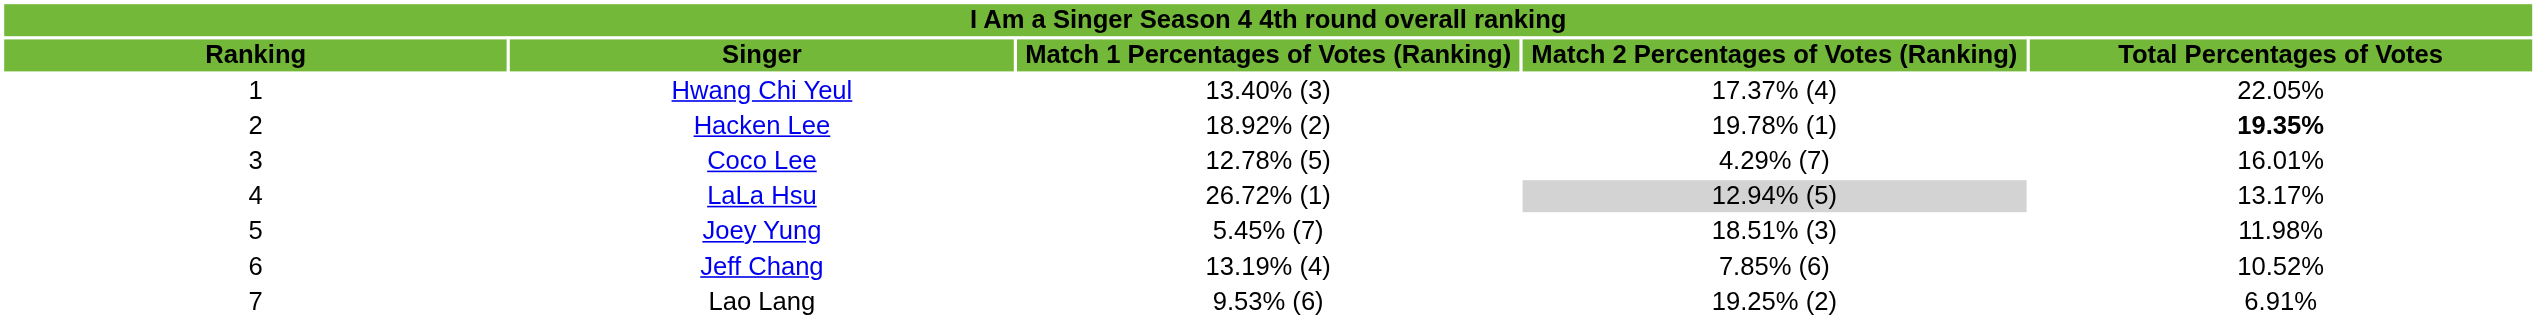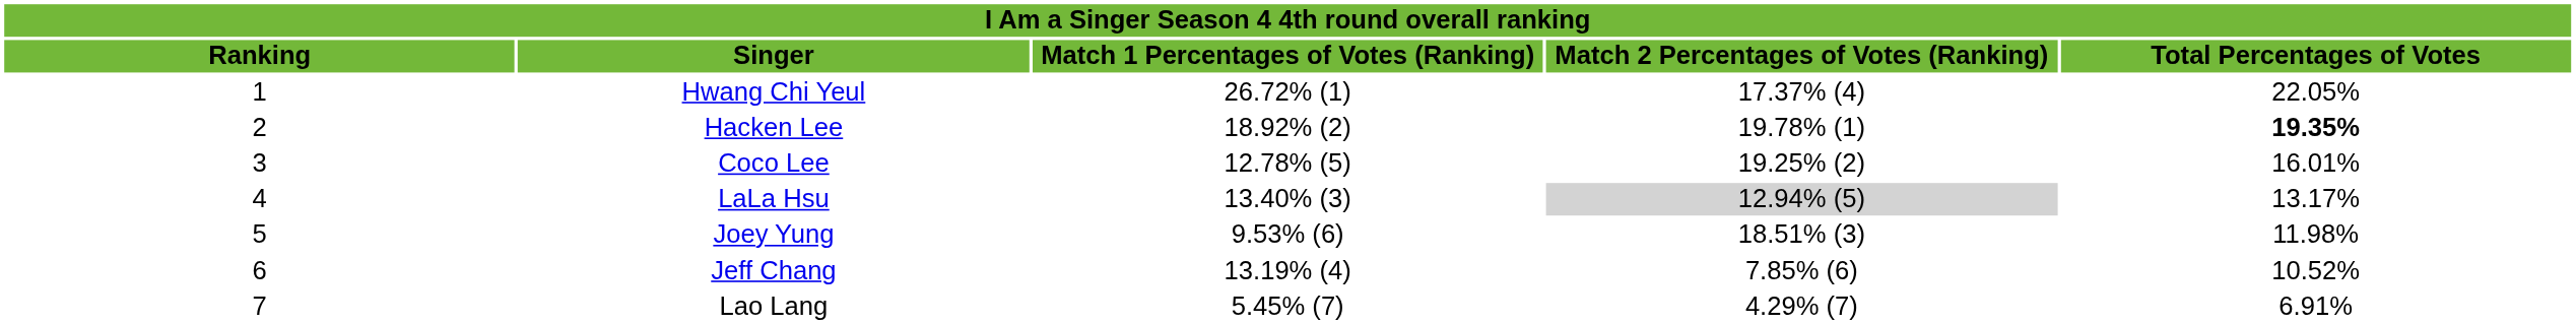Hwang Chi Yeul | column 3: 13.40% (3) -> 26.72% (1)
Coco Lee | column 4: 4.29% (7) -> 19.25% (2)
LaLa Hsu | column 3: 26.72% (1) -> 13.40% (3)
Joey Yung | column 3: 5.45% (7) -> 9.53% (6)
Lao Lang | column 3: 9.53% (6) -> 5.45% (7)
Lao Lang | column 4: 19.25% (2) -> 4.29% (7)
